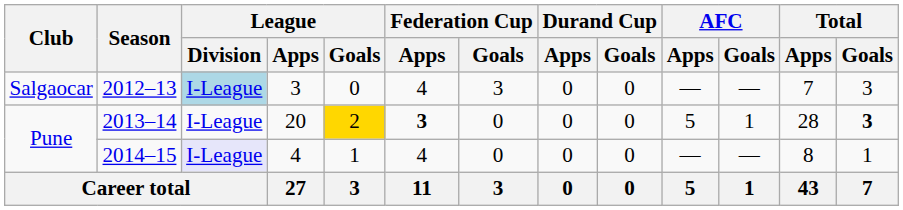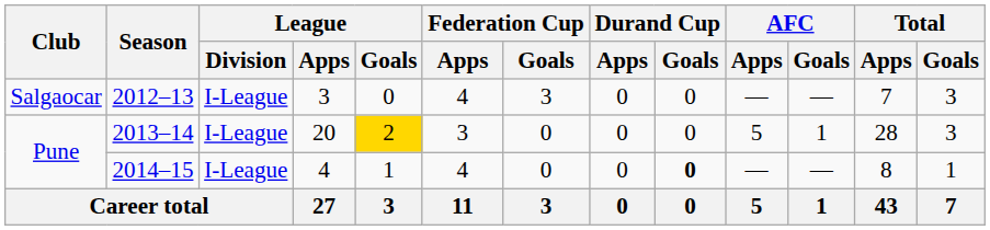2012–13 | League / Division: lightblue background -> no background
2013–14 | Federation Cup / Apps: bold -> normal
2013–14 | Total / Goals: bold -> normal
2014–15 | League / Division: lavender background -> no background
2014–15 | Durand Cup / Goals: normal -> bold
